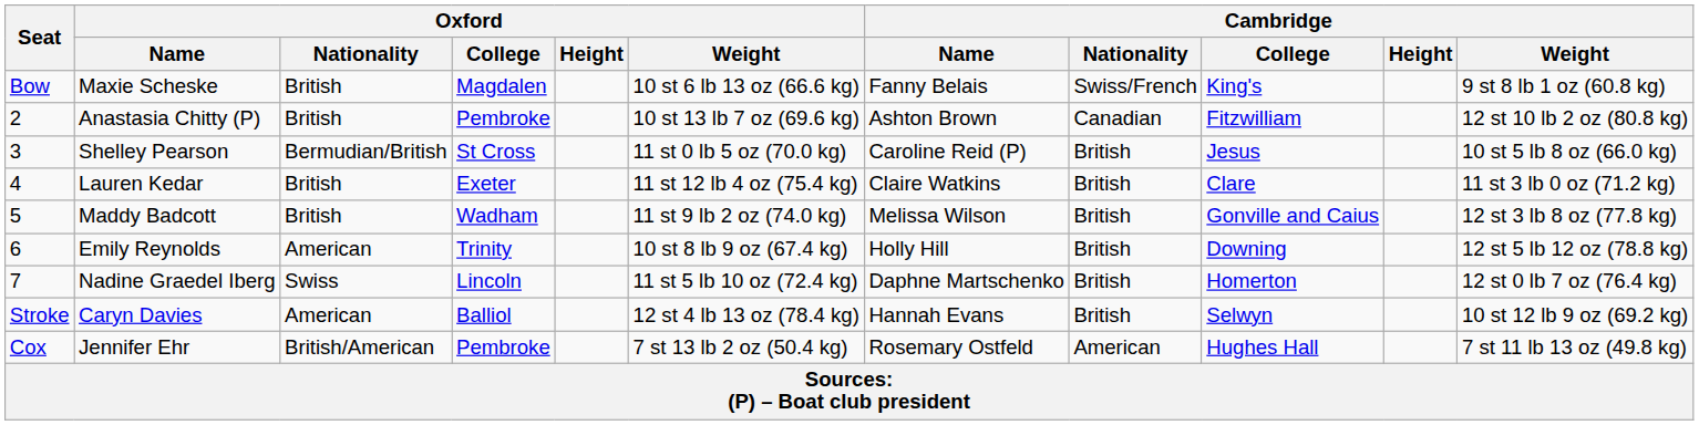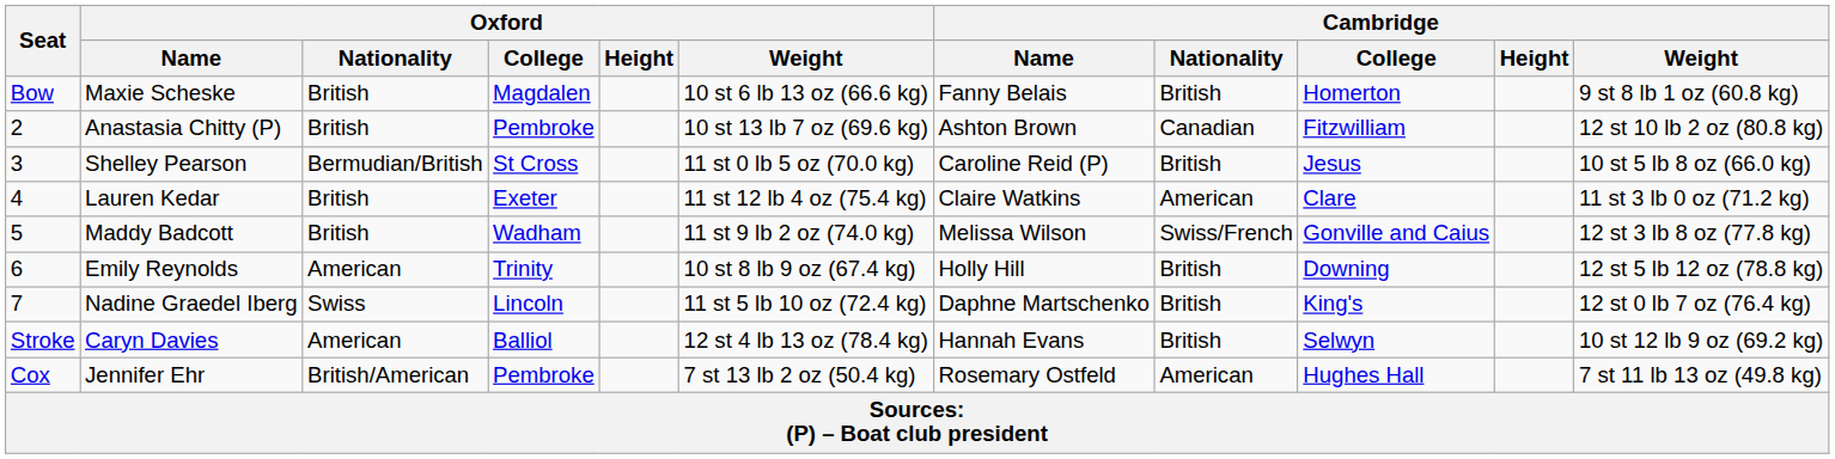Maxie Scheske | Cambridge / Nationality: Swiss/French -> British
Maxie Scheske | Cambridge / College: King's -> Homerton
Lauren Kedar | Cambridge / Nationality: British -> American
Maddy Badcott | Cambridge / Nationality: British -> Swiss/French
Nadine Graedel Iberg | Cambridge / College: Homerton -> King's
